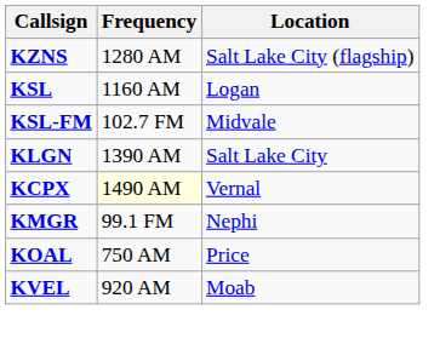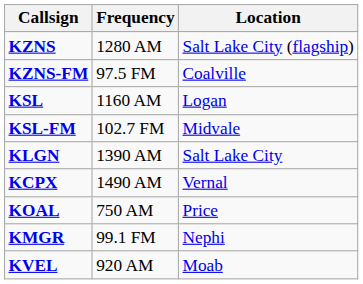+ row: KZNS-FM | 97.5 FM | Coalville
KCPX | Frequency: lightyellow background -> no background
rows swapped: KMGR <-> KOAL
